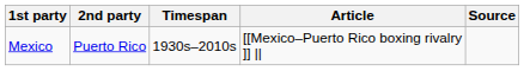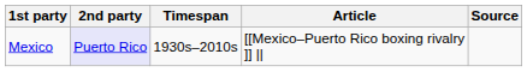Mexico | 2nd party: no background -> lavender background
